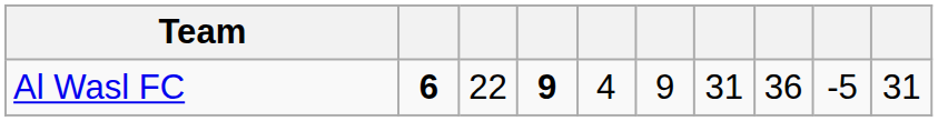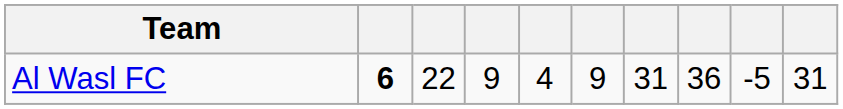Al Wasl FC | column 4: bold -> normal
